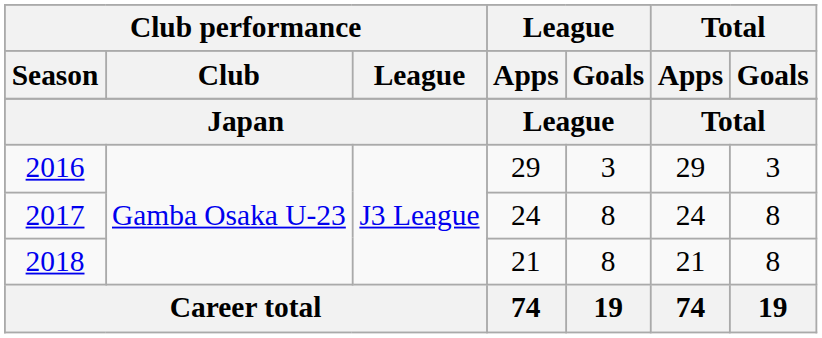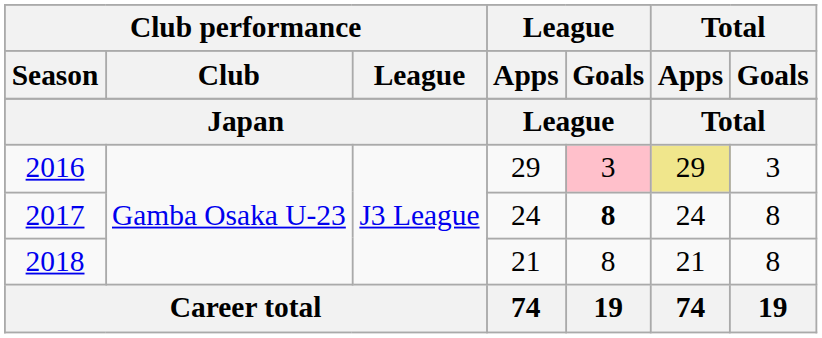2016 | League / Goals: no background -> pink background
2016 | Total / Apps: no background -> khaki background
2017 | League / Goals: normal -> bold
